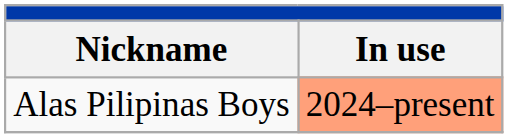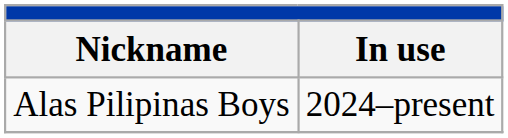Alas Pilipinas Boys | In use: lightsalmon background -> no background
